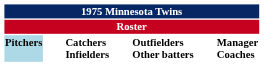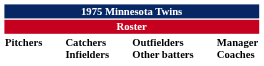Pitchers | column 1: lightblue background -> no background
